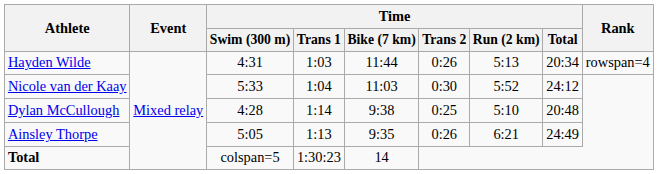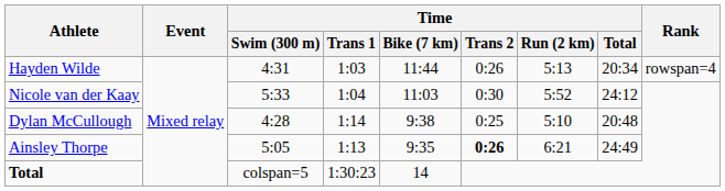Ainsley Thorpe | Time / Trans 2: normal -> bold
